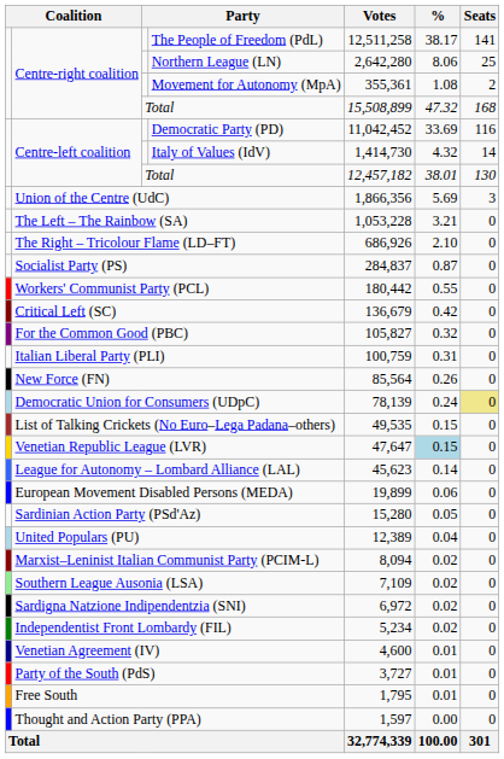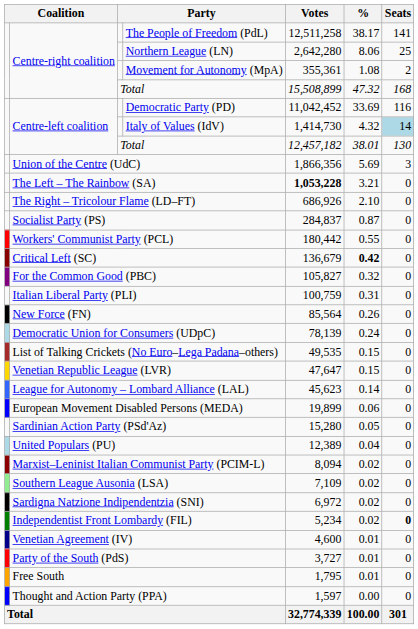Italy of Values (IdV) | Seats: no background -> lightblue background
The Left – The Rainbow (SA) | Votes: normal -> bold
Critical Left (SC) | %: normal -> bold
Democratic Union for Consumers (UDpC) | Seats: khaki background -> no background
Venetian Republic League (LVR) | %: lightblue background -> no background
Independentist Front Lombardy (FIL) | Seats: normal -> bold
